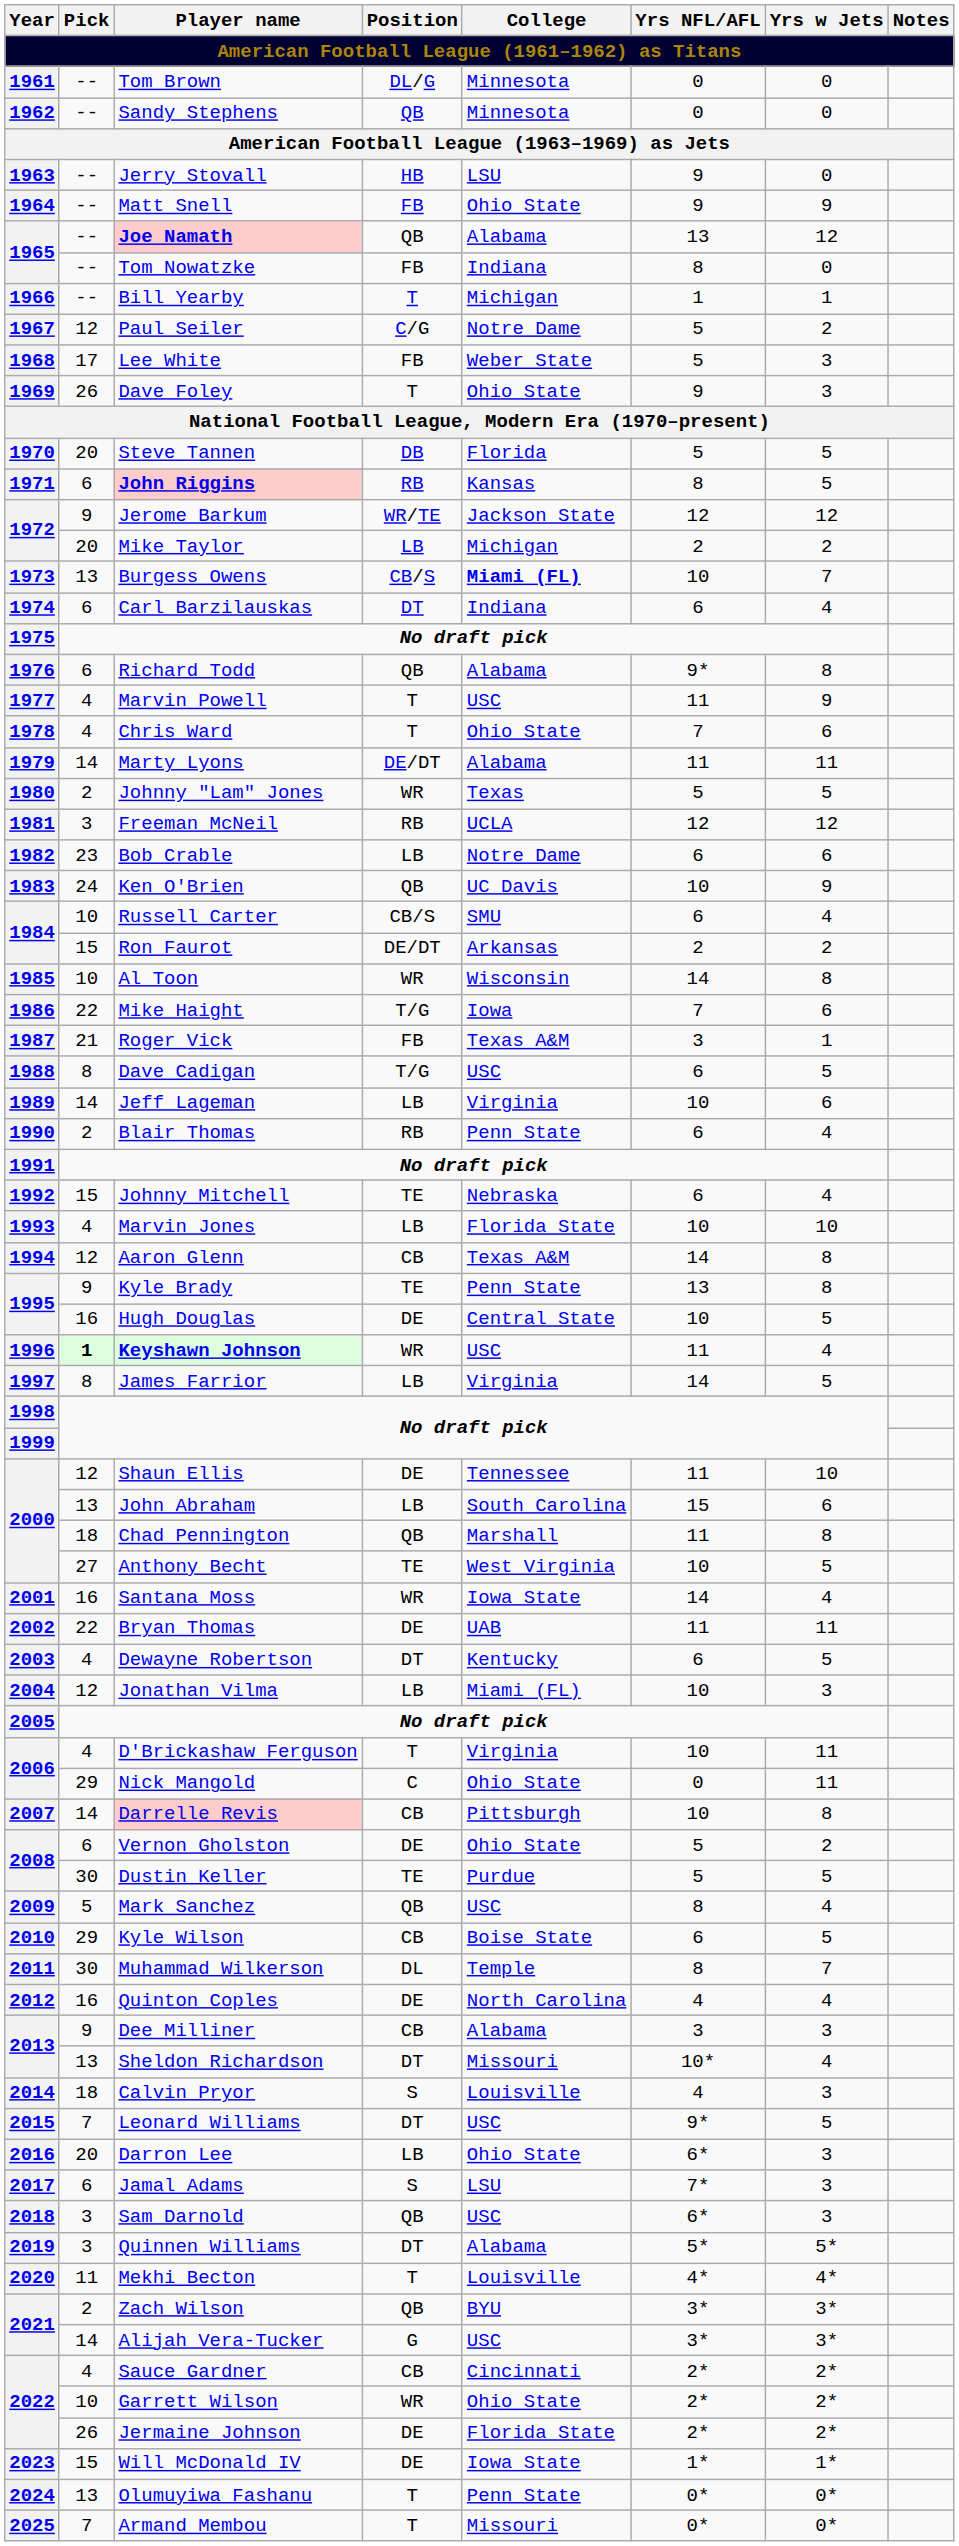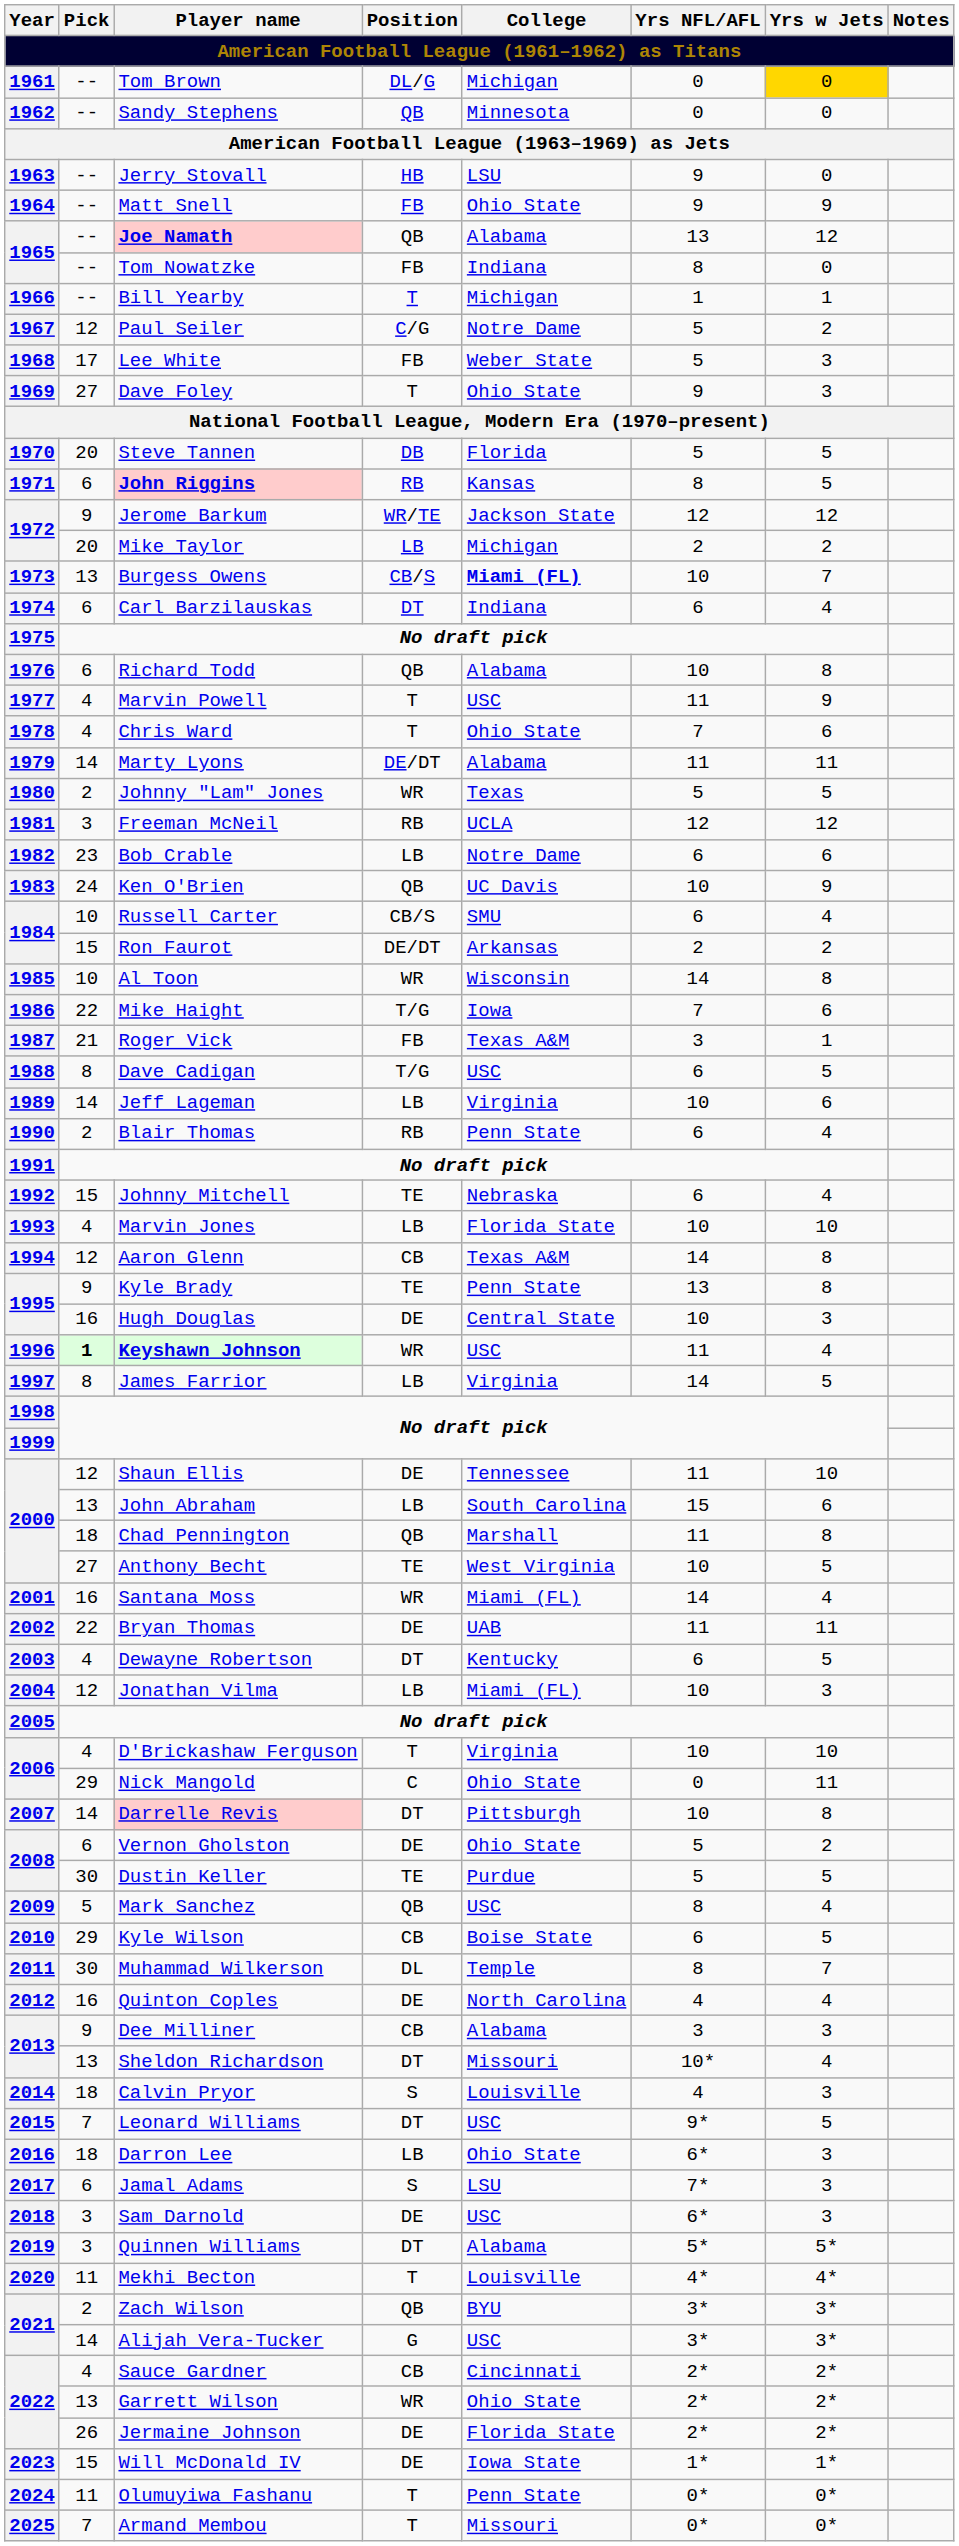Tom Brown | College: Minnesota -> Michigan
Tom Brown | Yrs w Jets: no background -> gold background
Dave Foley | Pick: 26 -> 27
Richard Todd | Yrs NFL/AFL: 9* -> 10
Hugh Douglas | Yrs w Jets: 5 -> 3
Santana Moss | College: Iowa State -> Miami (FL)
D'Brickashaw Ferguson | Yrs w Jets: 11 -> 10
Darrelle Revis | Position: CB -> DT
Darron Lee | Pick: 20 -> 18
Sam Darnold | Position: QB -> DE
Garrett Wilson | Pick: 10 -> 13
Olumuyiwa Fashanu | Pick: 13 -> 11
